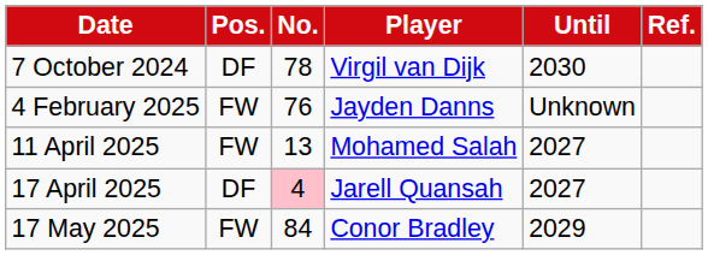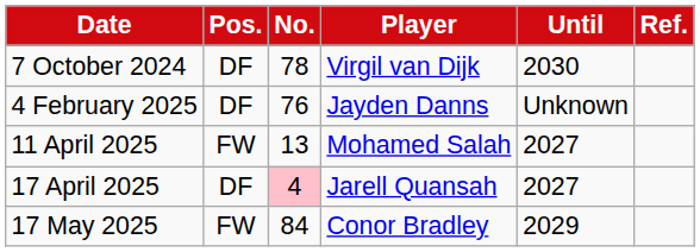4 February 2025 | Pos.: FW -> DF
